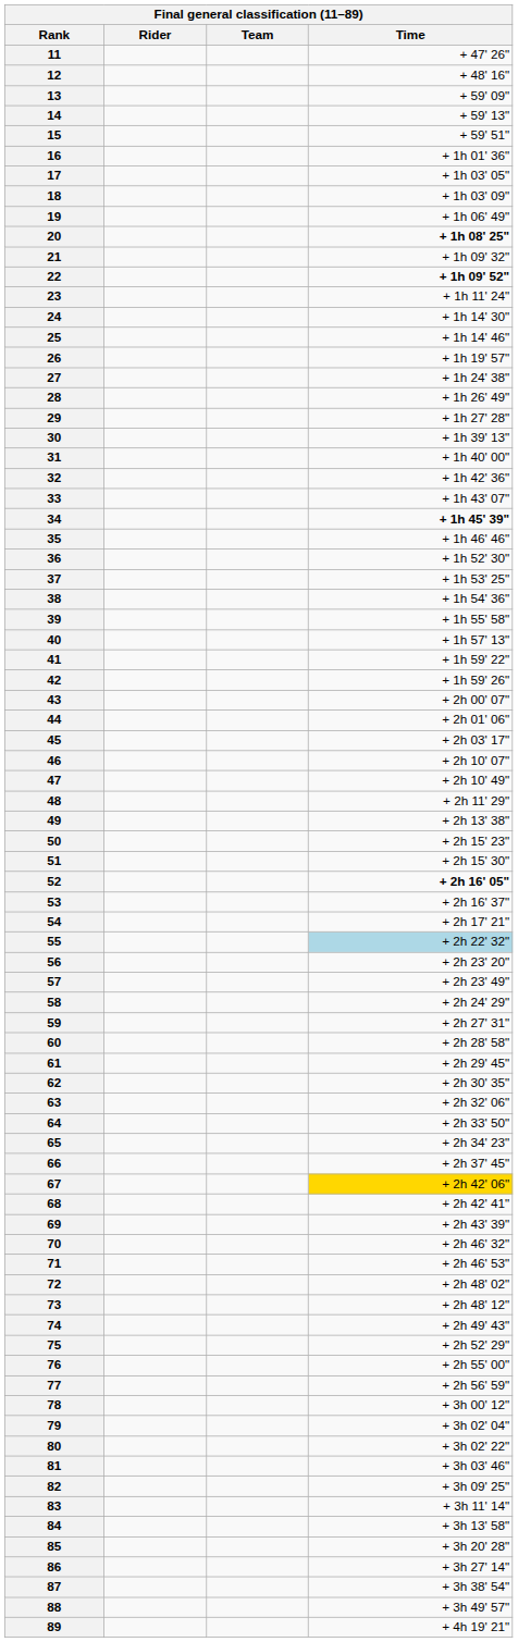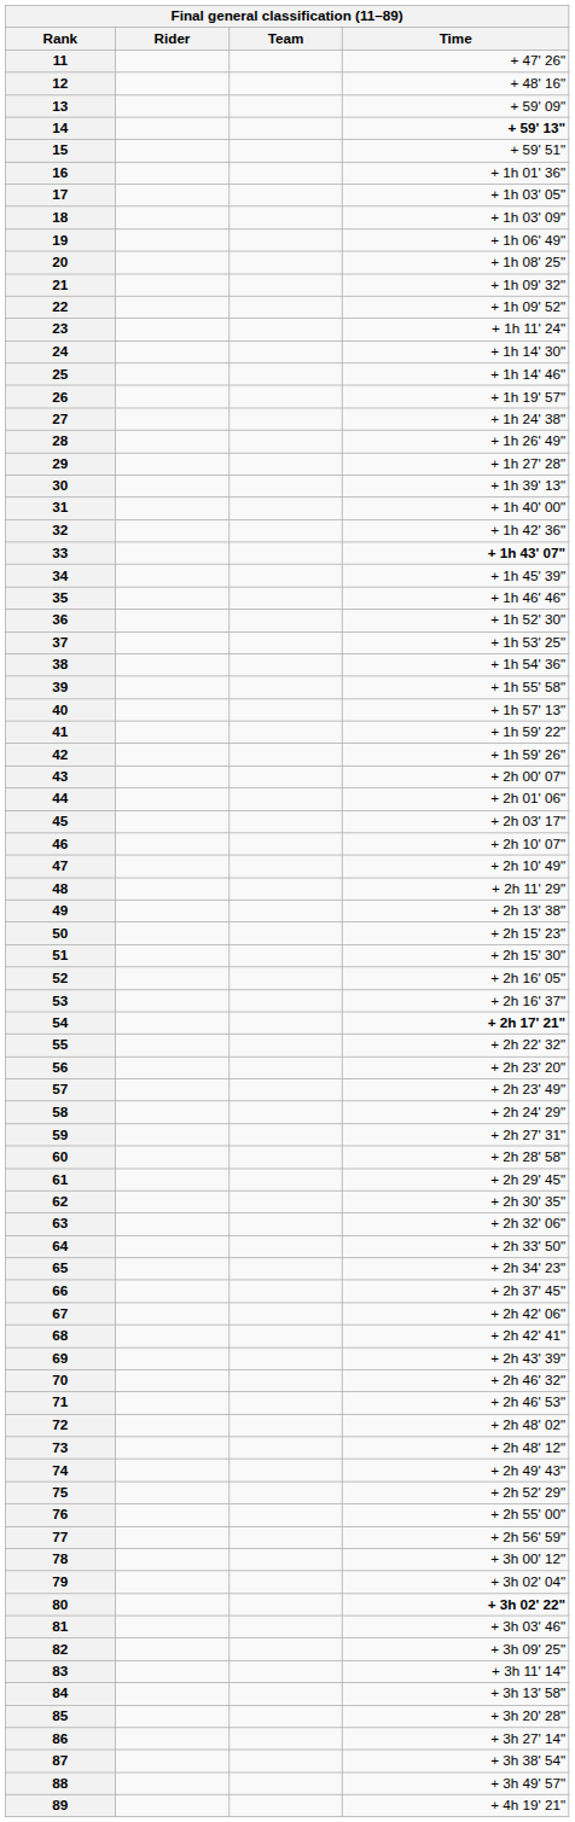14 | Time: normal -> bold
20 | Time: bold -> normal
22 | Time: bold -> normal
33 | Time: normal -> bold
34 | Time: bold -> normal
52 | Time: bold -> normal
54 | Time: normal -> bold
55 | Time: lightblue background -> no background
67 | Time: gold background -> no background
80 | Time: normal -> bold
